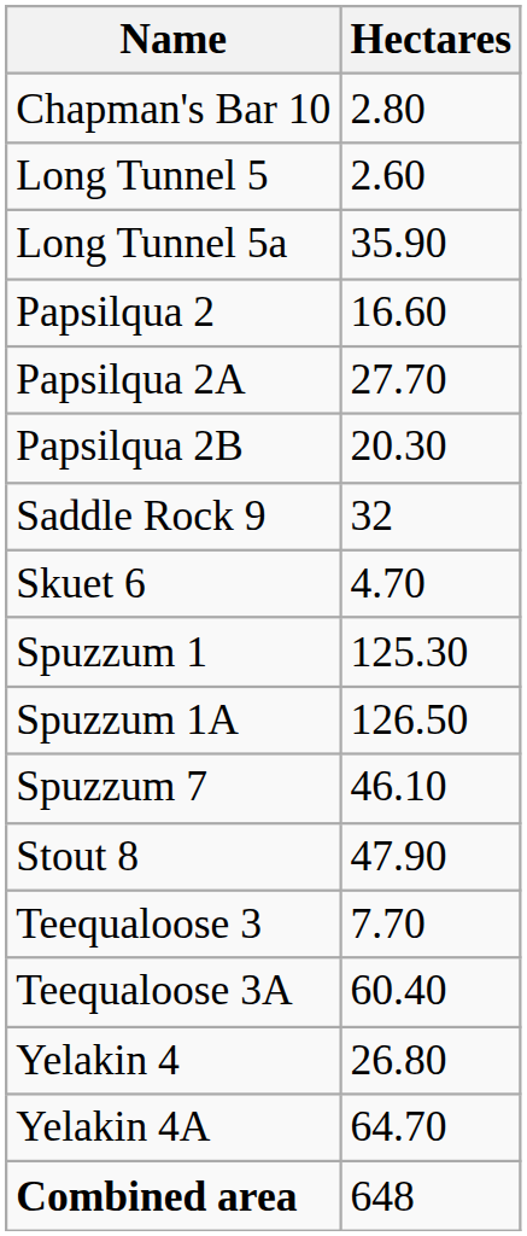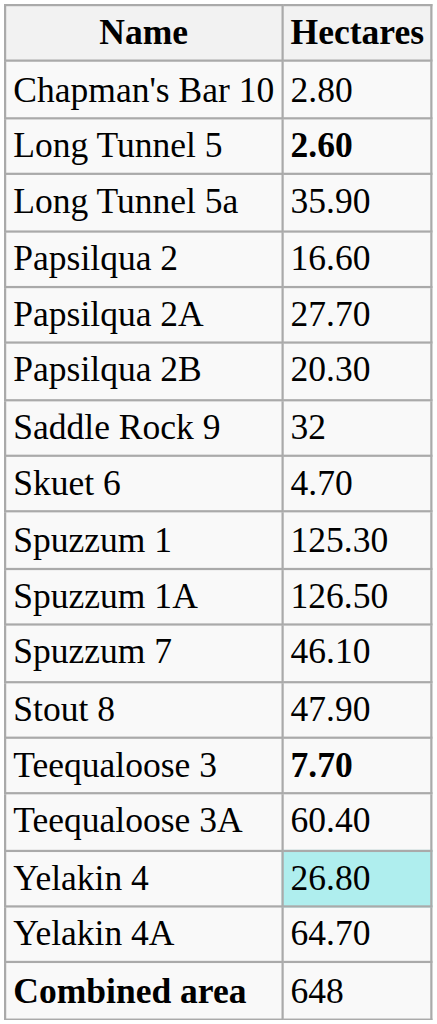Long Tunnel 5 | Hectares: normal -> bold
Teequaloose 3 | Hectares: normal -> bold
Yelakin 4 | Hectares: no background -> paleturquoise background
